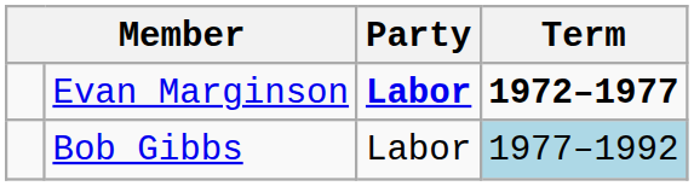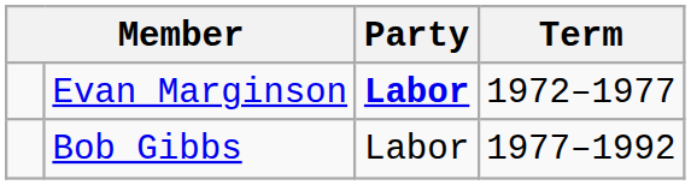Evan Marginson | Term: bold -> normal
Bob Gibbs | Term: lightblue background -> no background
